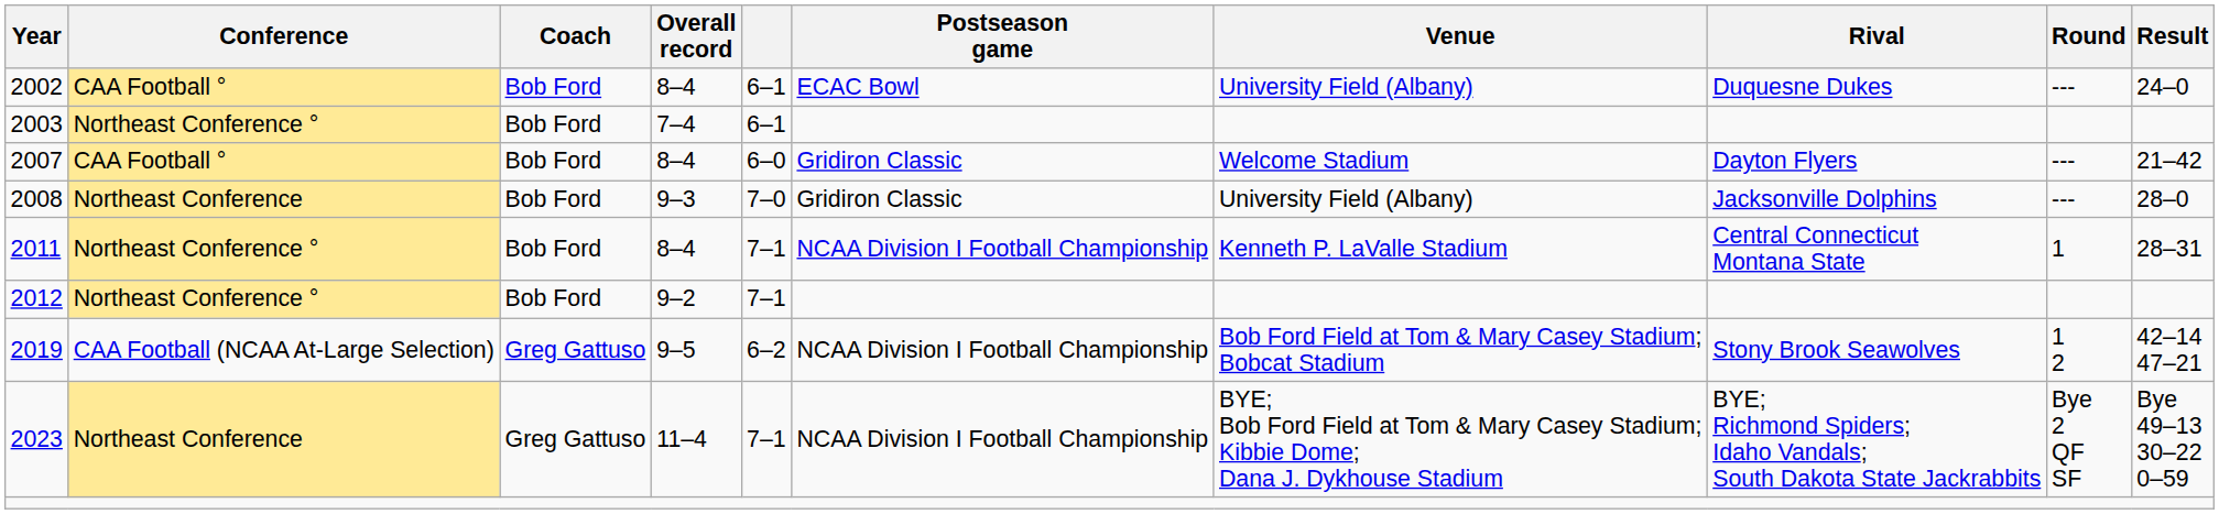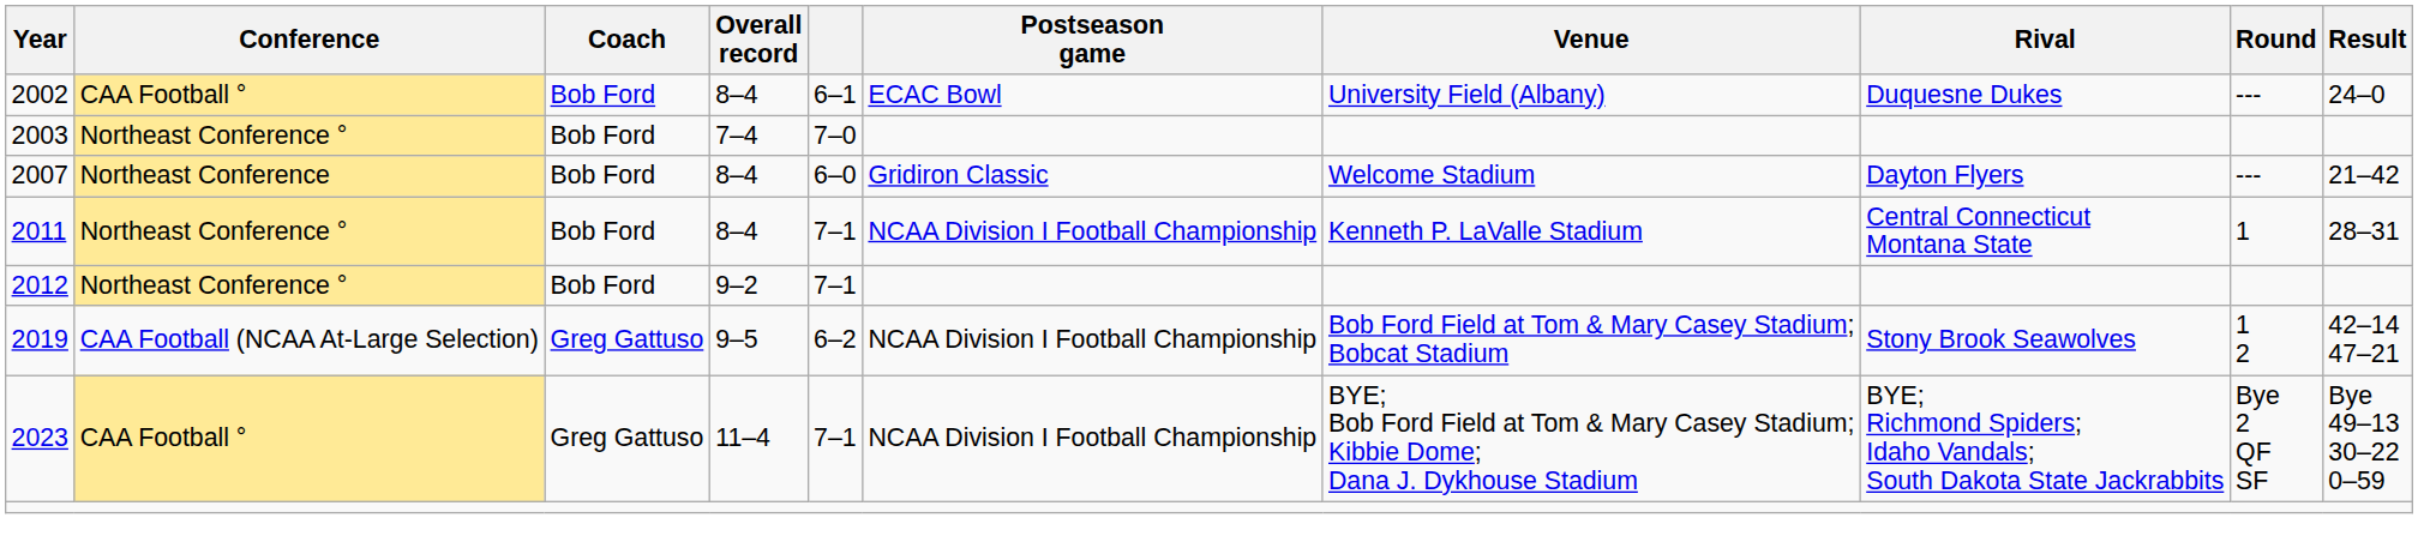2003 | column 5: 6–1 -> 7–0
2007 | Conference: CAA Football ° -> Northeast Conference
- row: 2008 | Northeast Conference | Bob Ford | 9–3 | 7–0 | Gridiron Classic | University Field (Albany) | Jacksonville Dolphins | --- | 28–0
2023 | Conference: Northeast Conference -> CAA Football °
